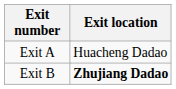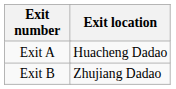Exit B | Exit location: bold -> normal
